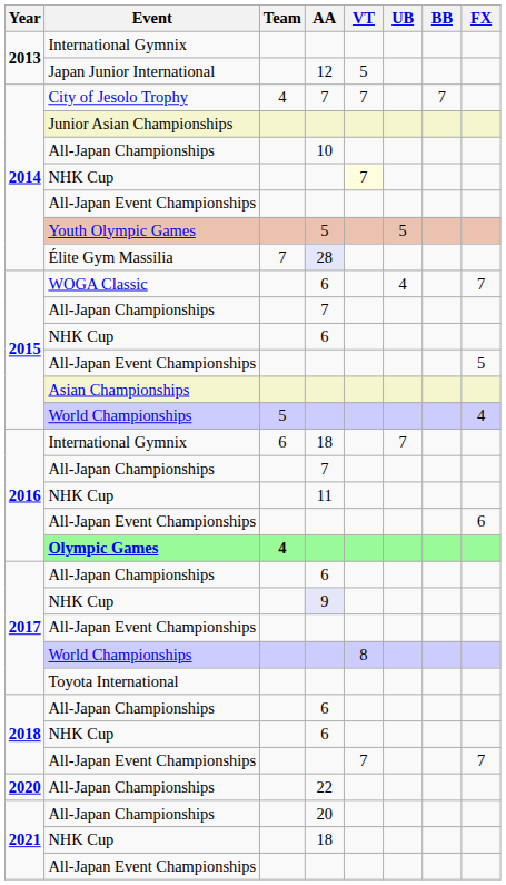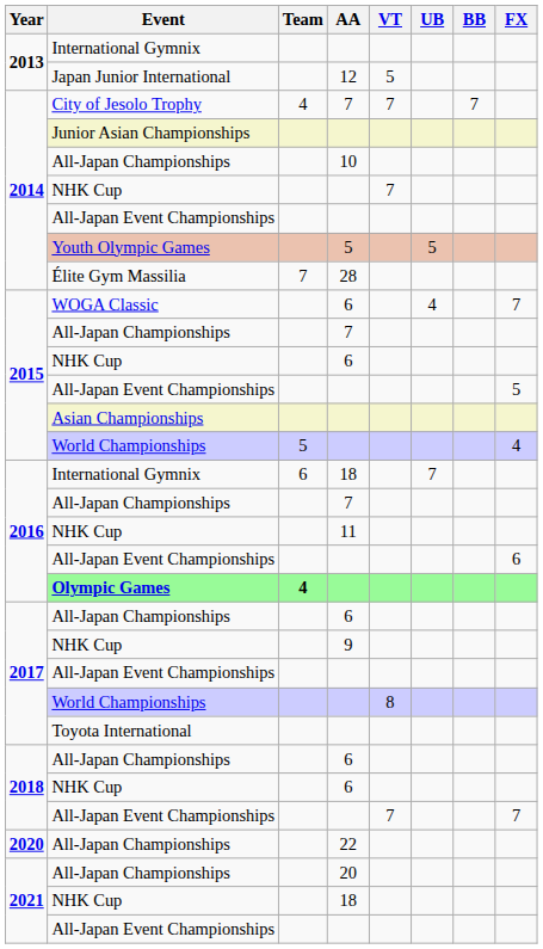2014 / NHK Cup | VT: lightyellow background -> no background
Élite Gym Massilia | AA: lavender background -> no background
2017 / NHK Cup | AA: lavender background -> no background
